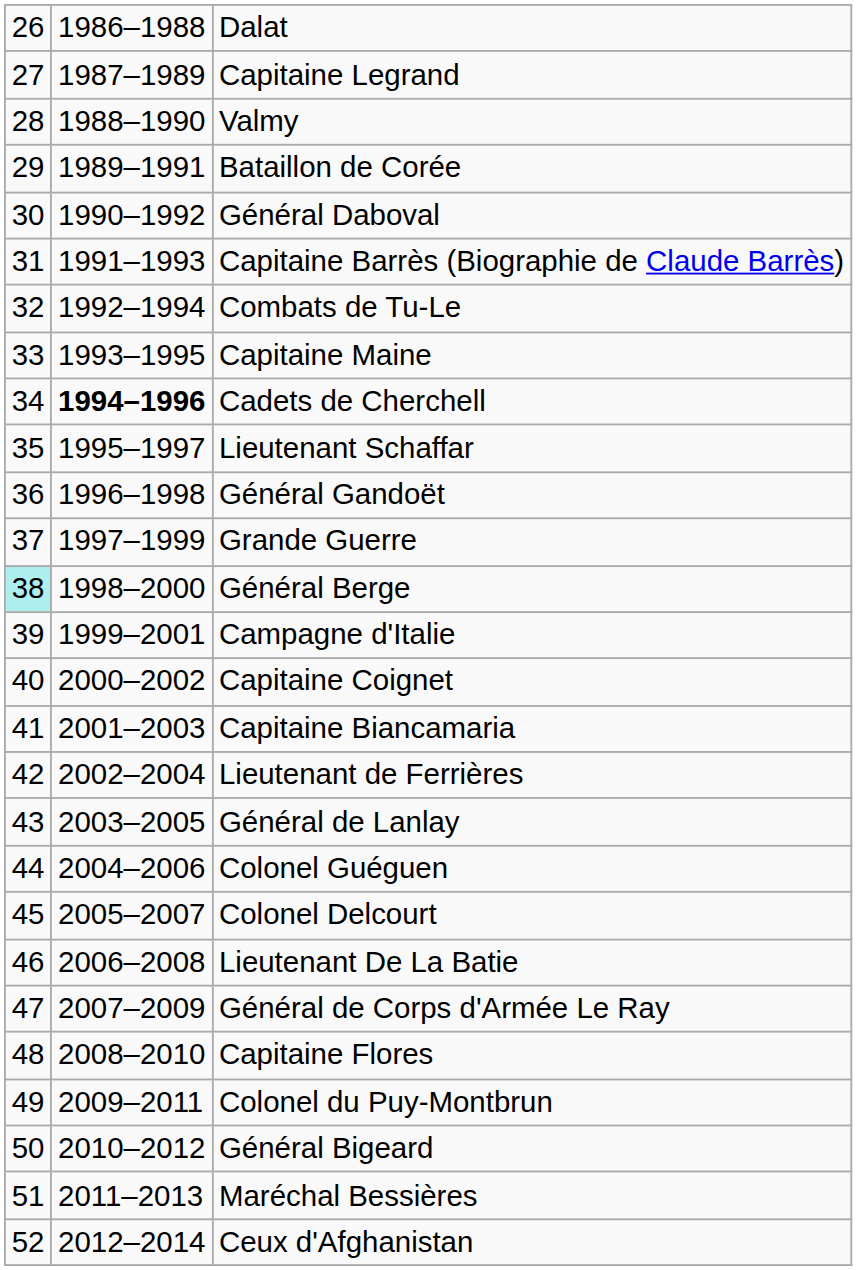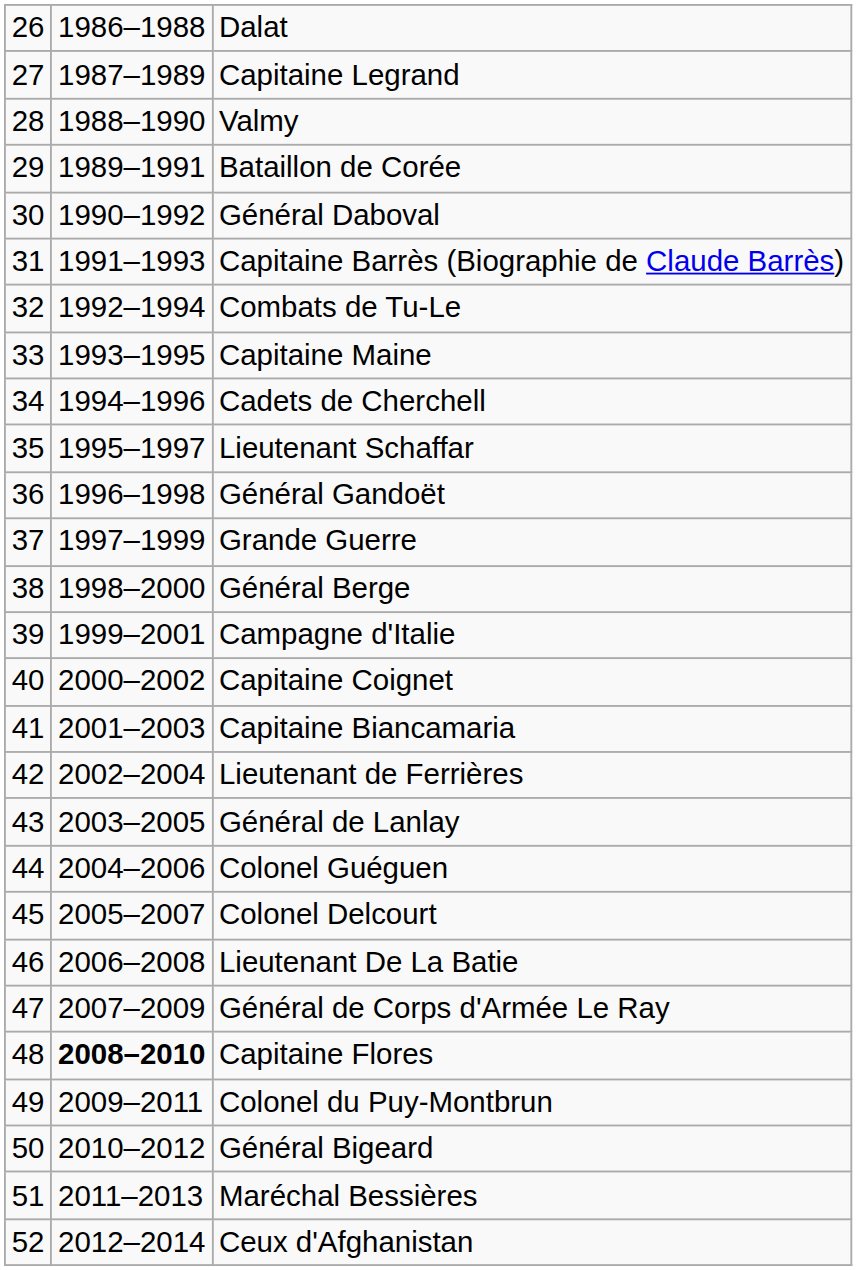Cadets de Cherchell | column 2: bold -> normal
Général Berge | column 1: paleturquoise background -> no background
Capitaine Flores | column 2: normal -> bold
